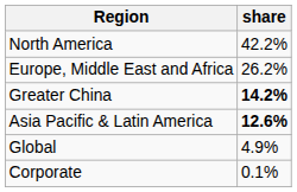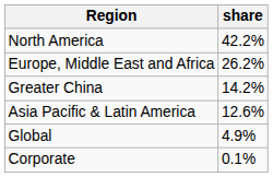Greater China | share: bold -> normal
Asia Pacific & Latin America | share: bold -> normal
